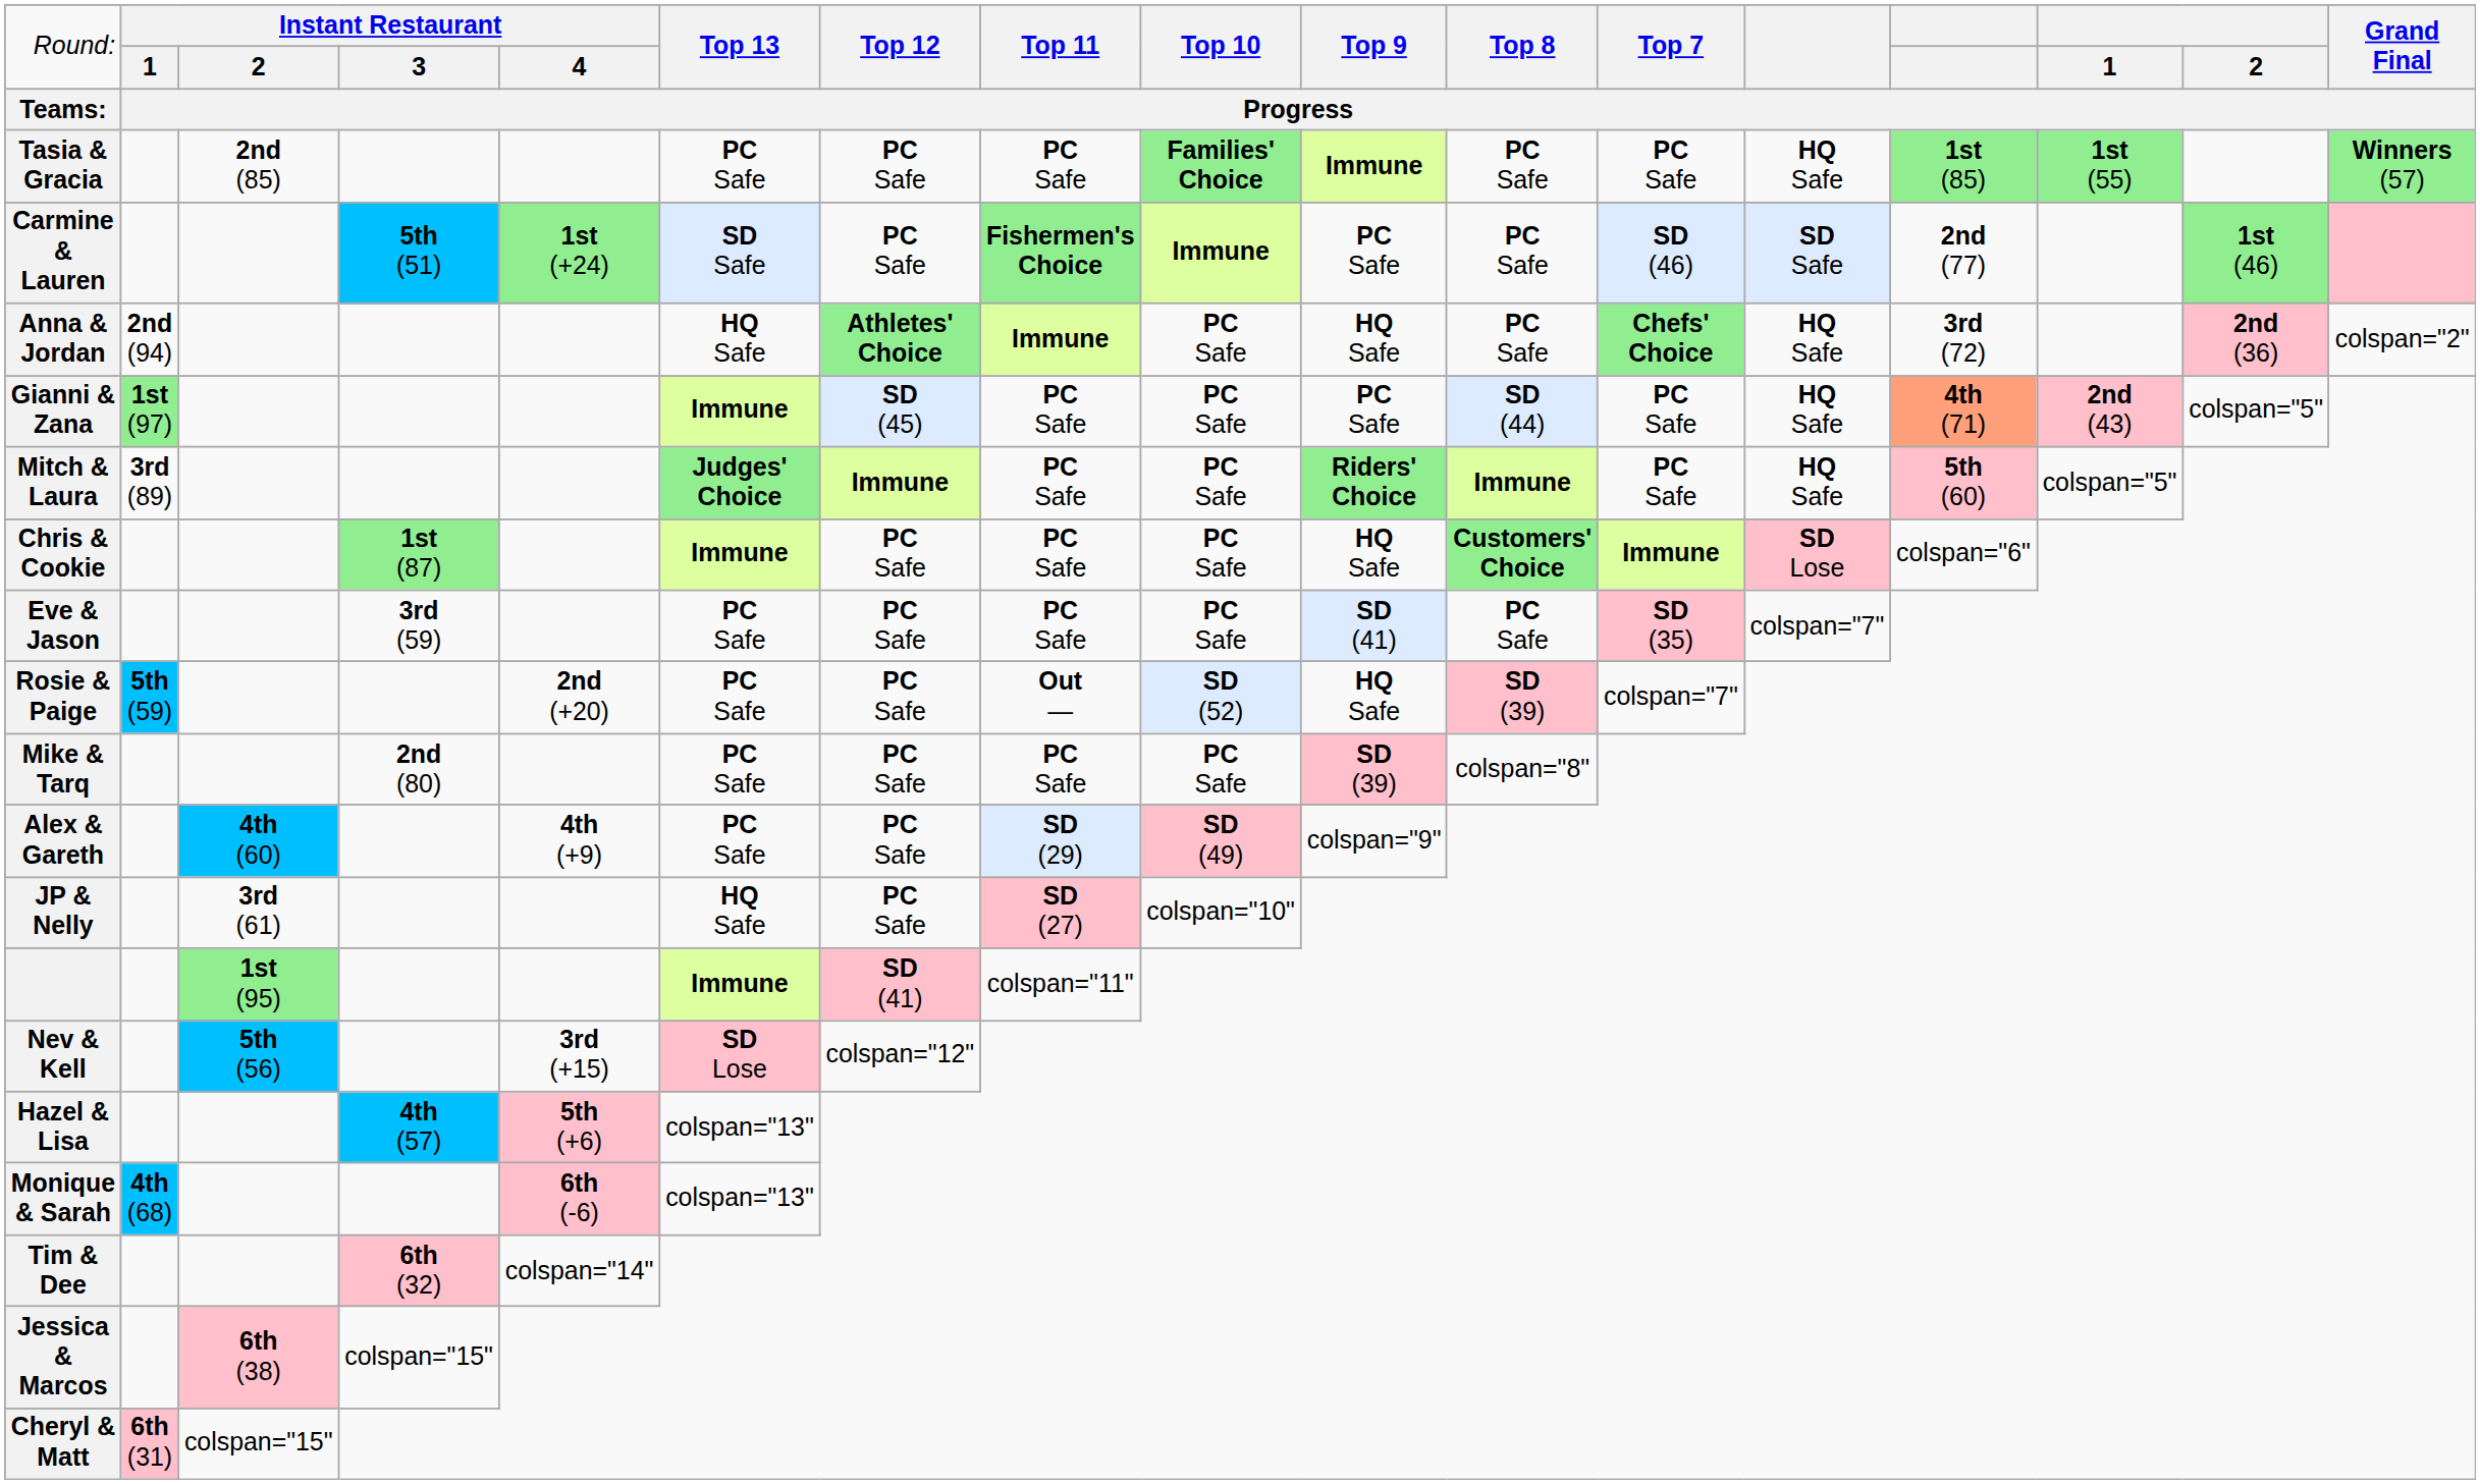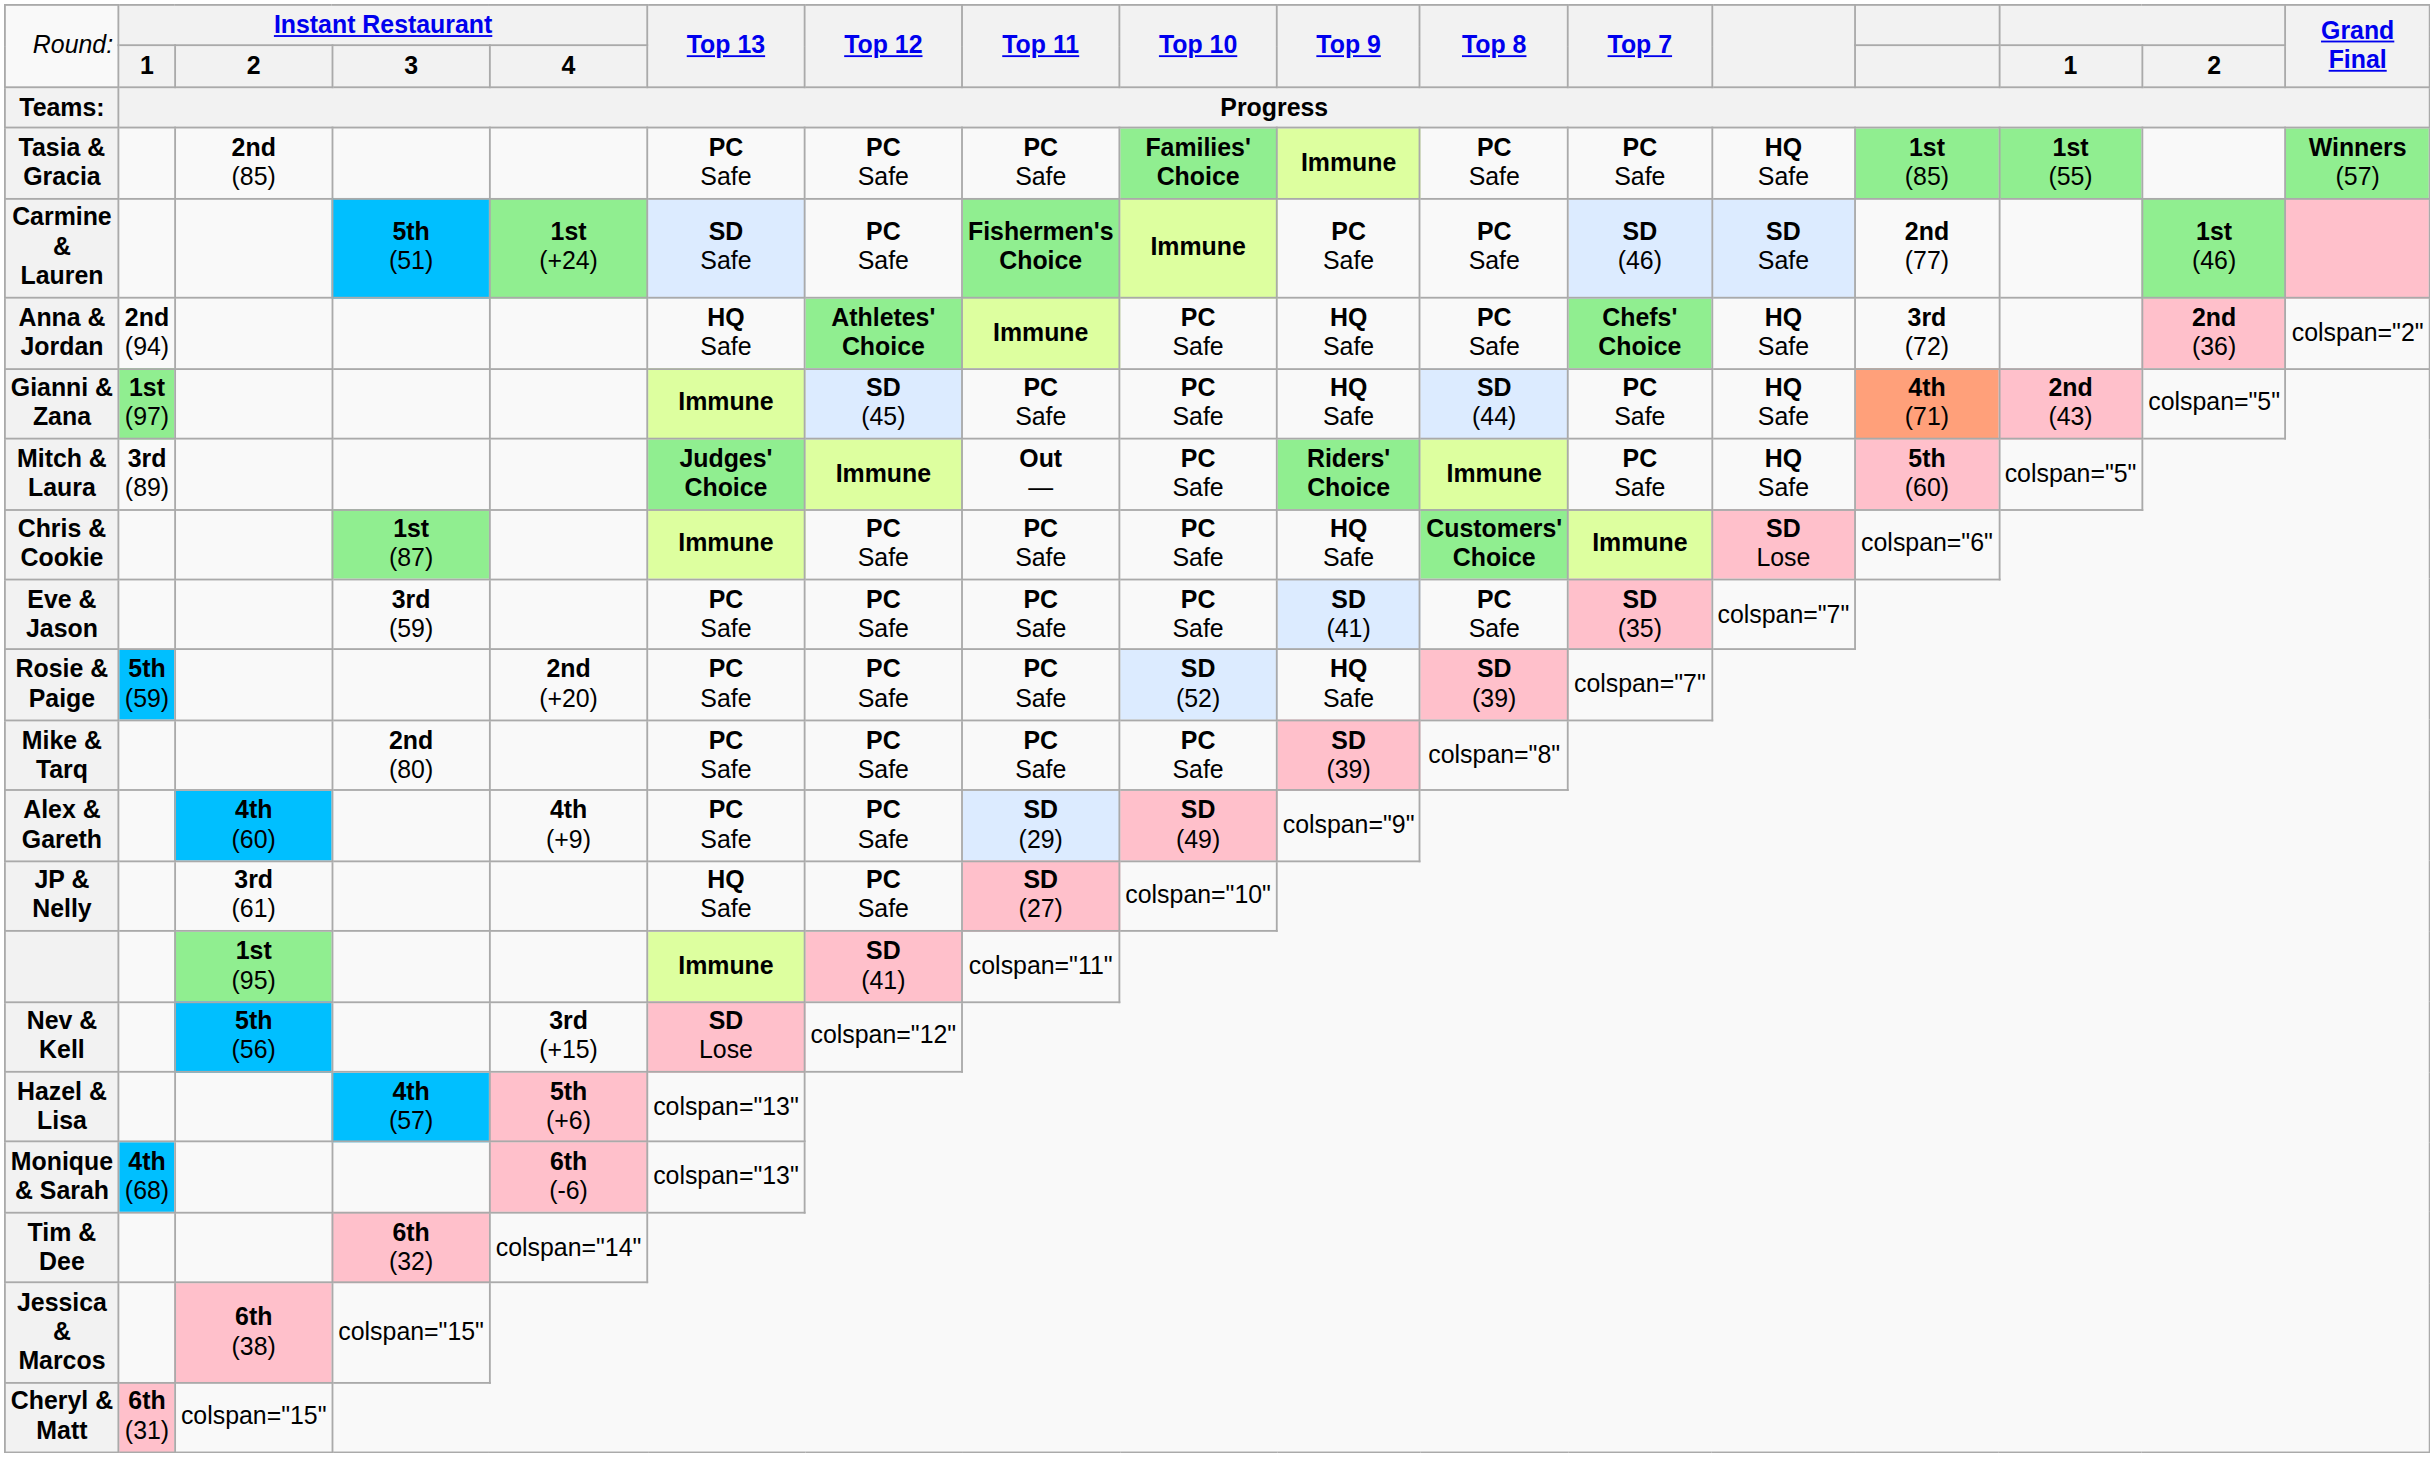Gianni & Zana | column 10: PC Safe -> HQ Safe
Mitch & Laura | column 8: PC Safe -> Out —
Rosie & Paige | column 8: Out — -> PC Safe
